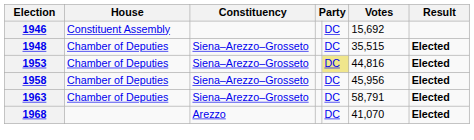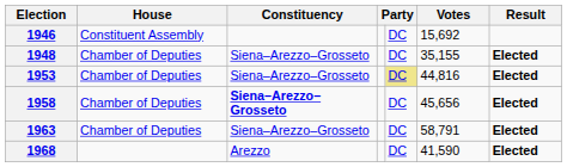1948 | Votes: 35,515 -> 35,155
1958 | Constituency: normal -> bold
1958 | Votes: 45,956 -> 45,656
1968 | Votes: 41,070 -> 41,590
